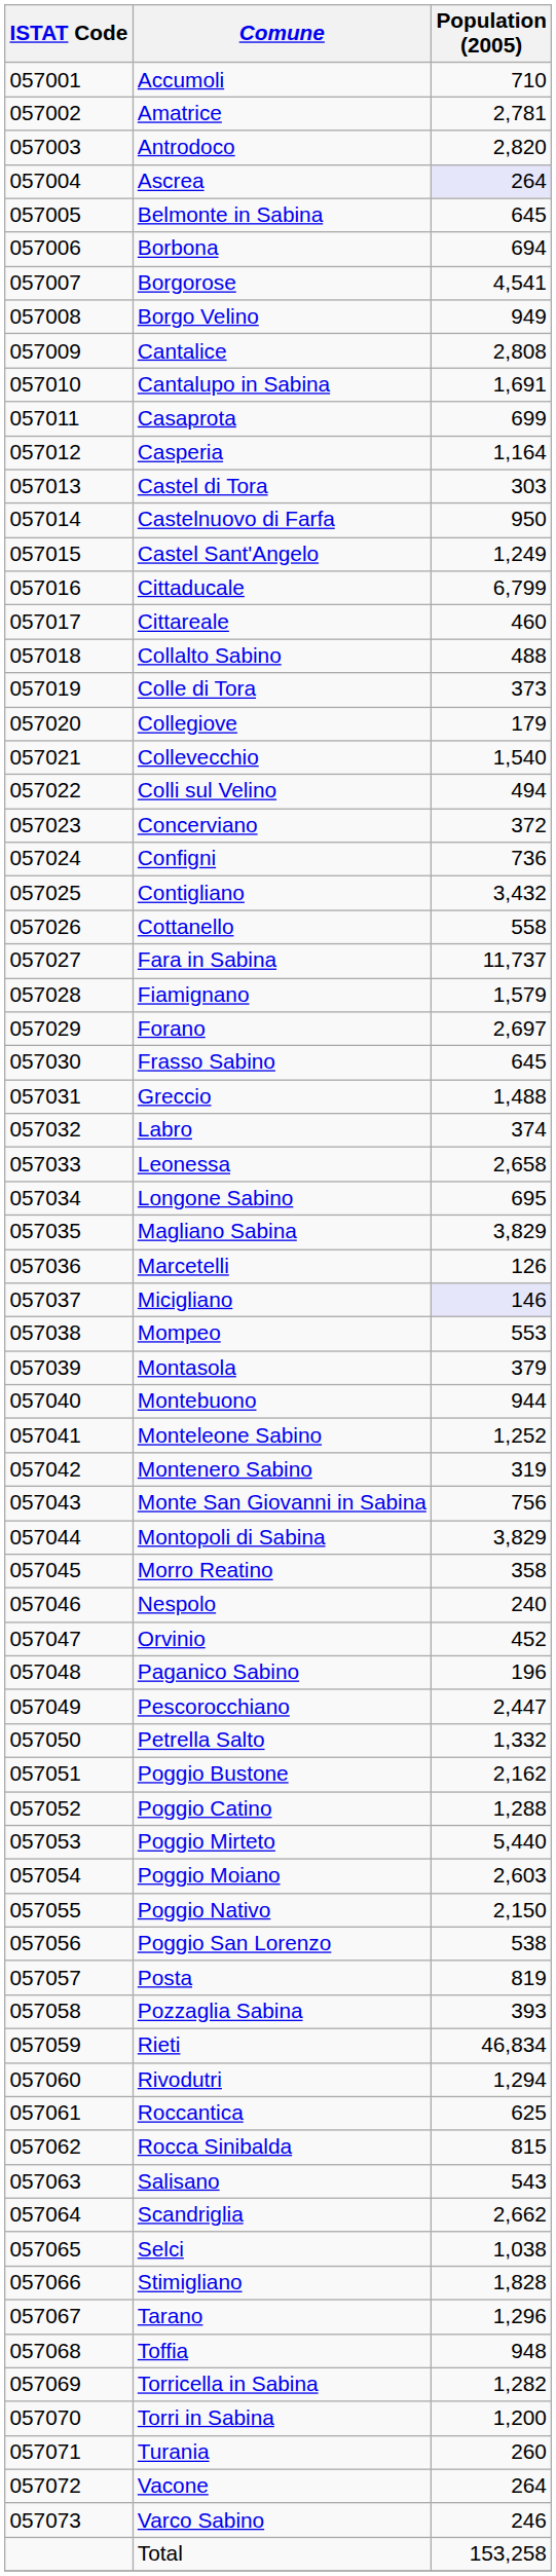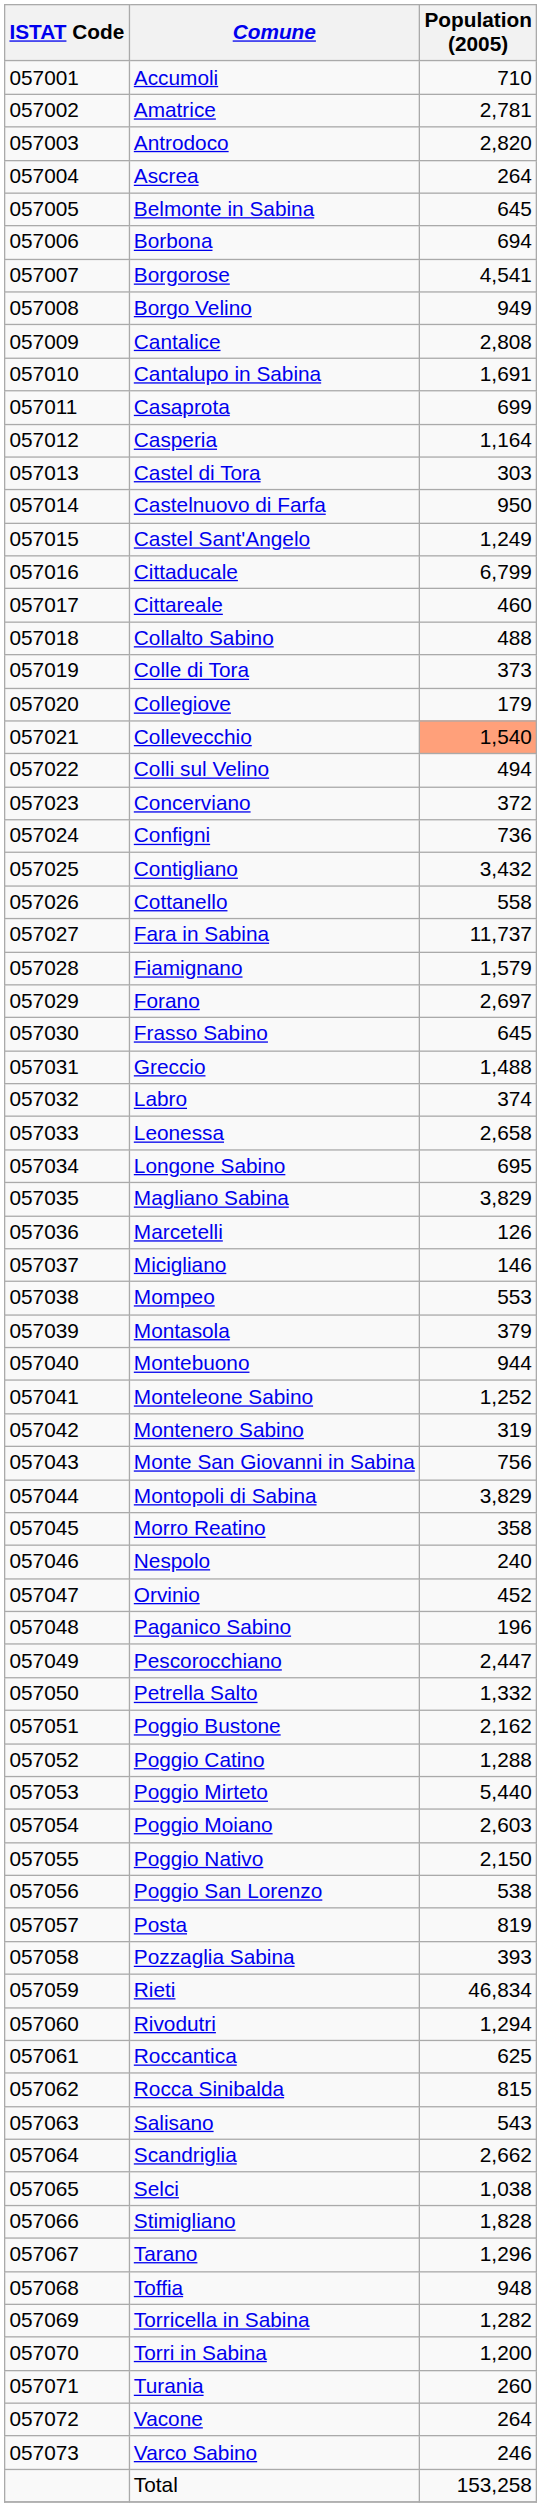Ascrea | Population (2005): lavender background -> no background
Collevecchio | Population (2005): no background -> lightsalmon background
Micigliano | Population (2005): lavender background -> no background
